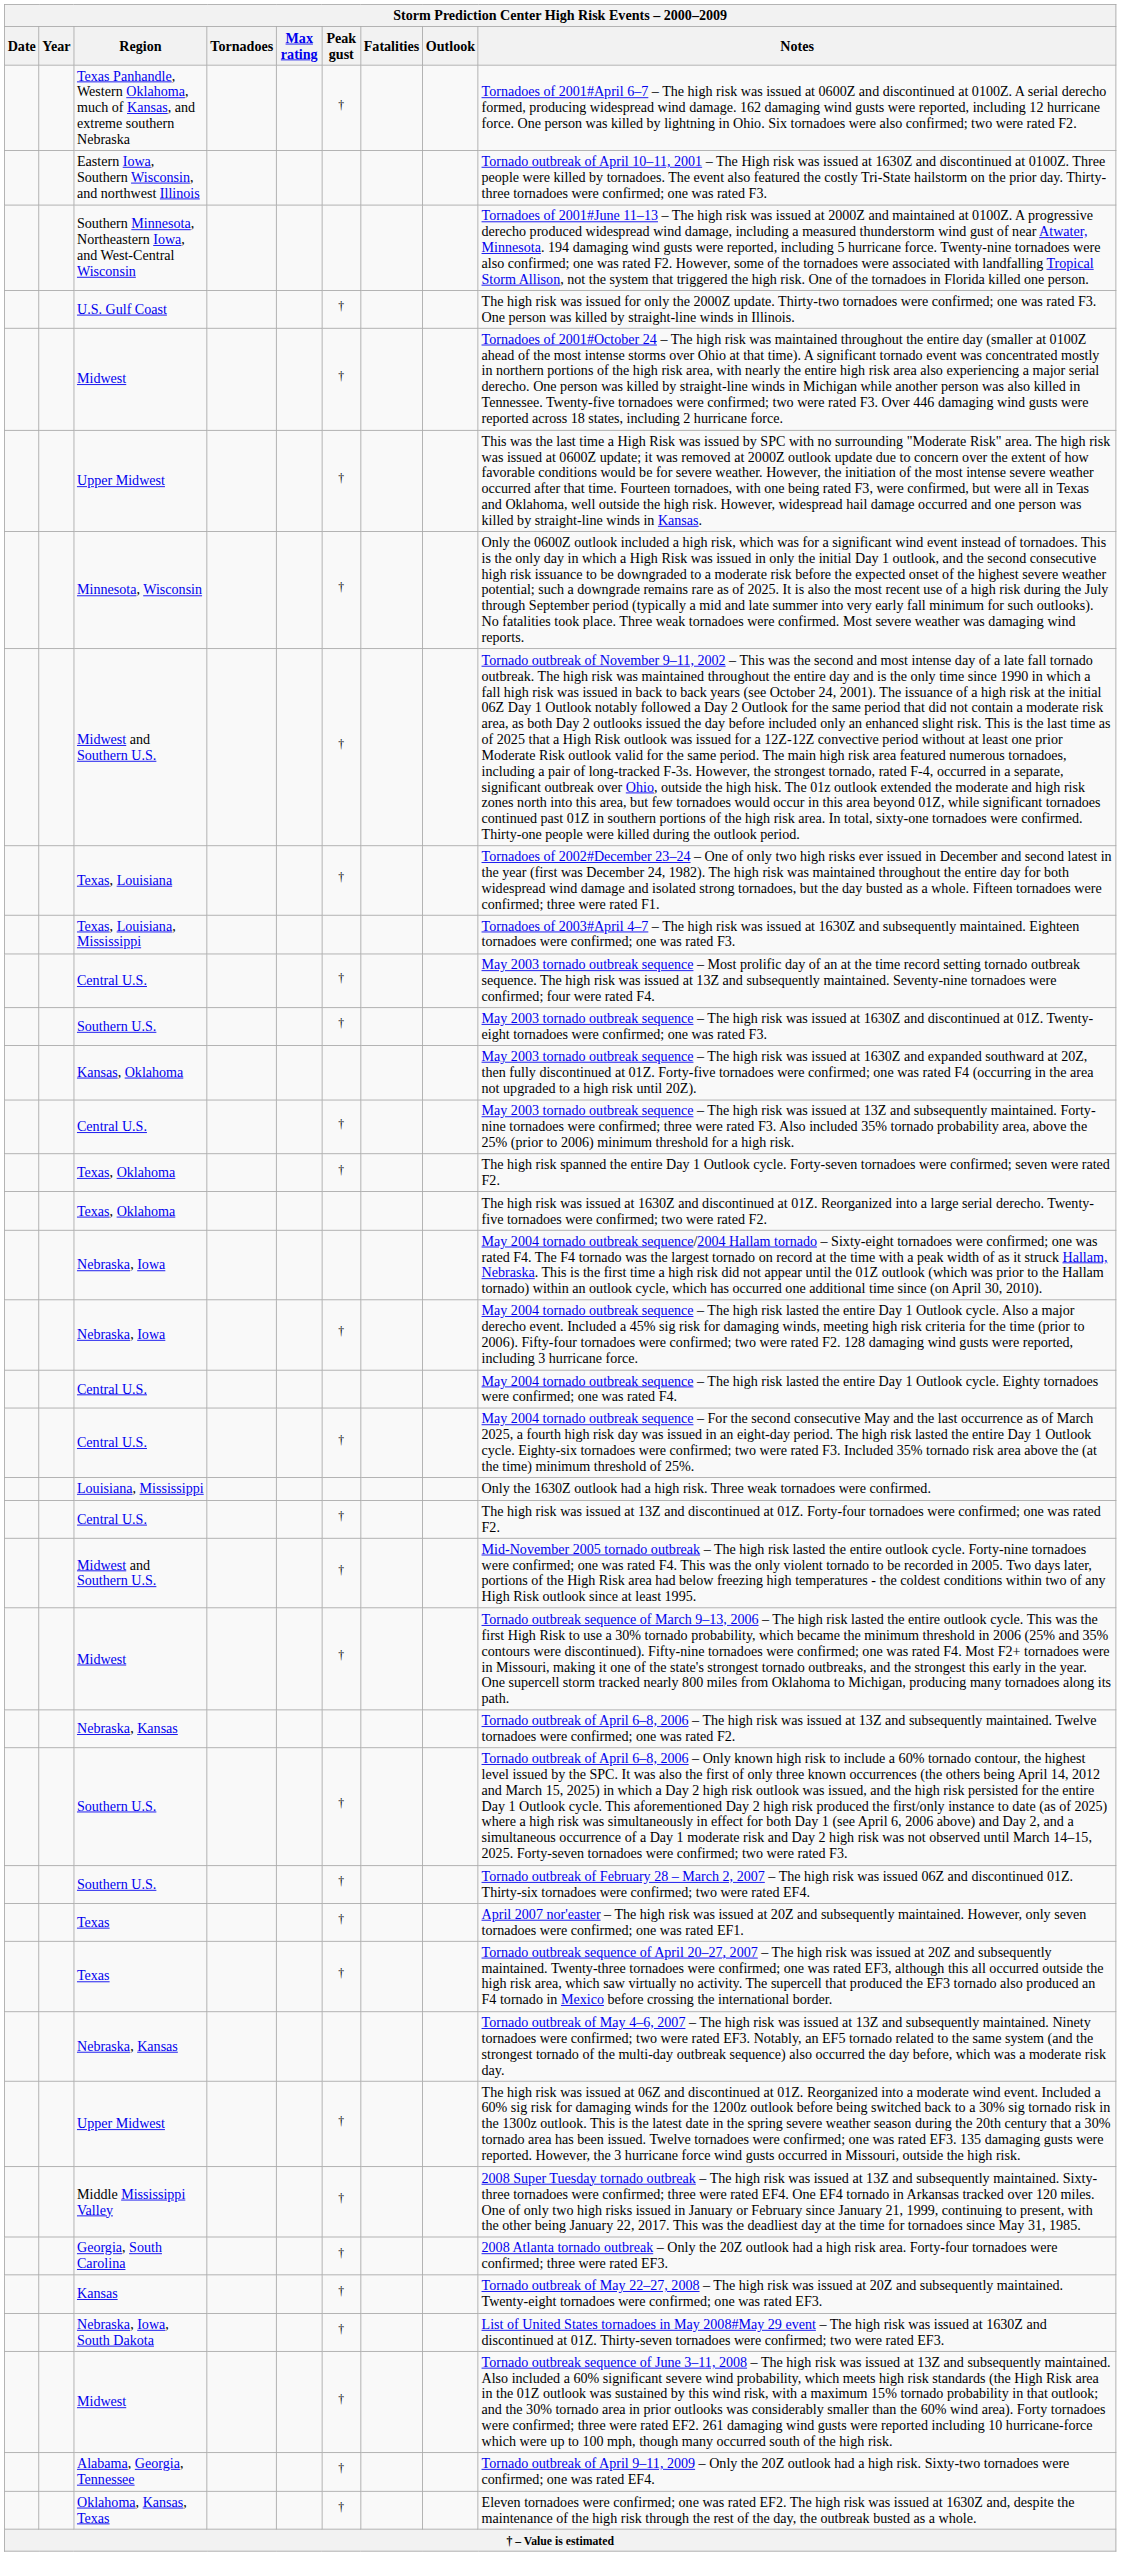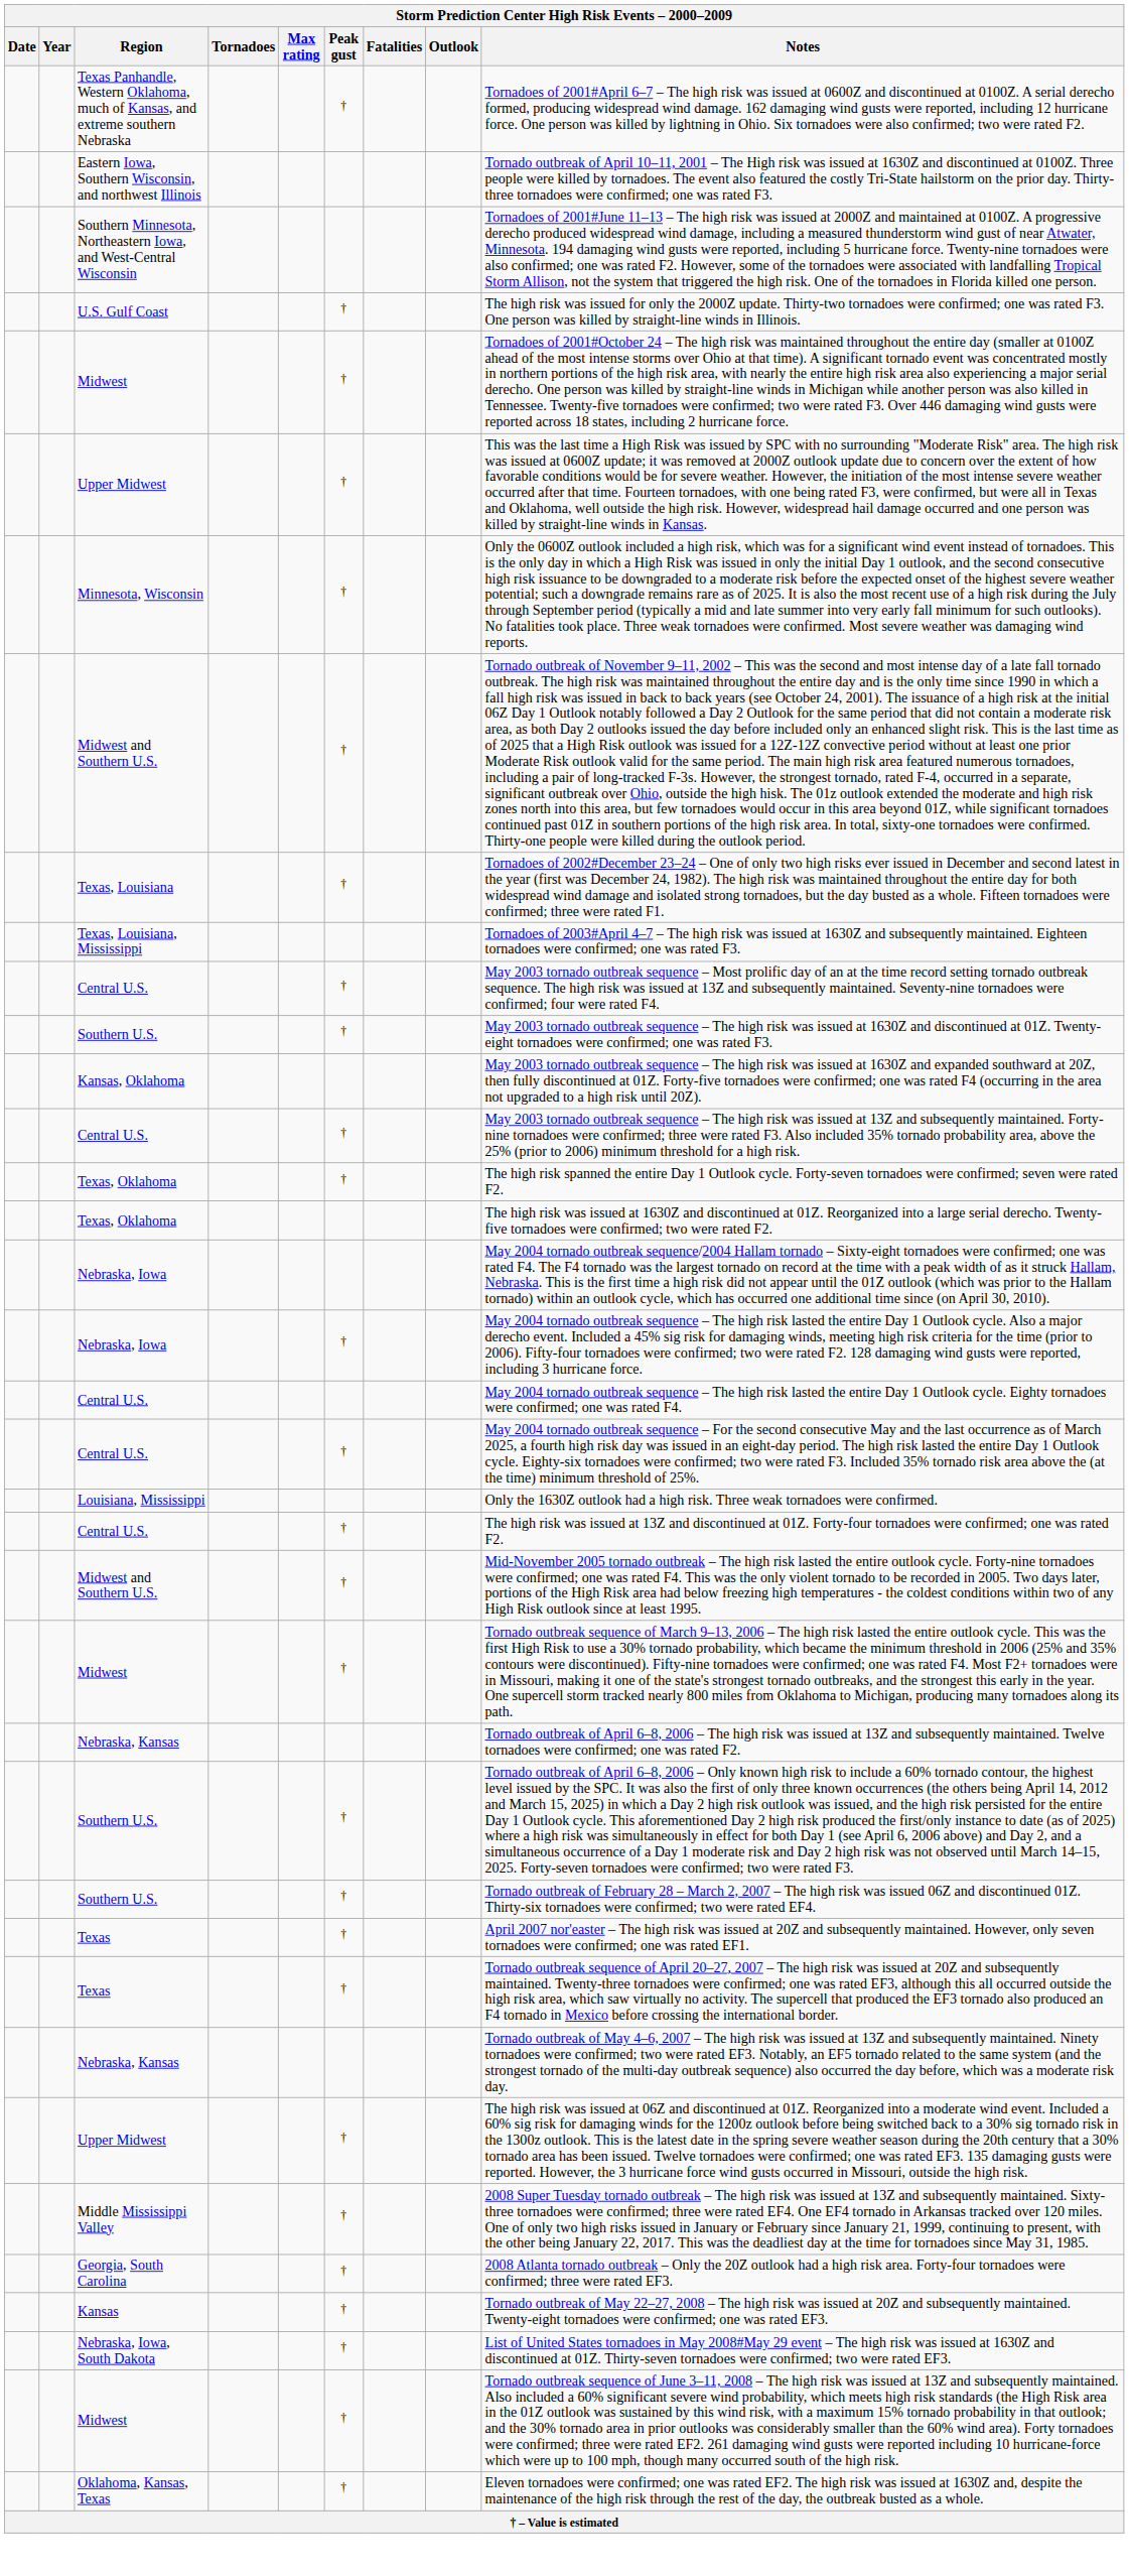- row: Alabama, Georgia, Tennessee | † | Tornado outbreak of April 9–11, 2009 – Only the 20Z outlook had a high risk. Sixty-two tornadoes were confirmed; one was rated EF4.
